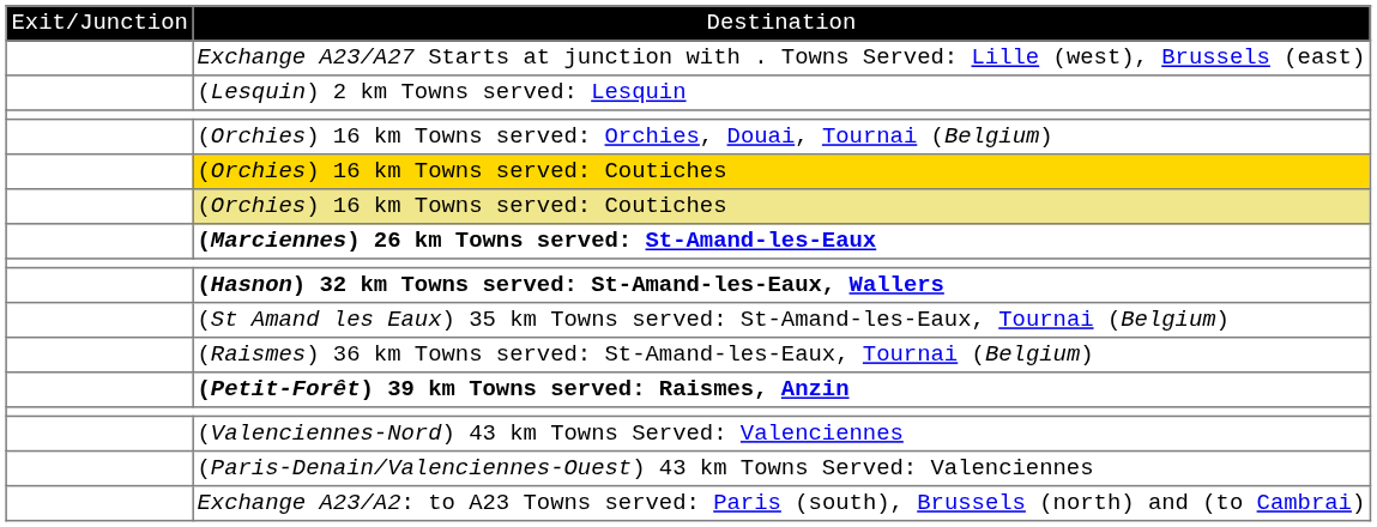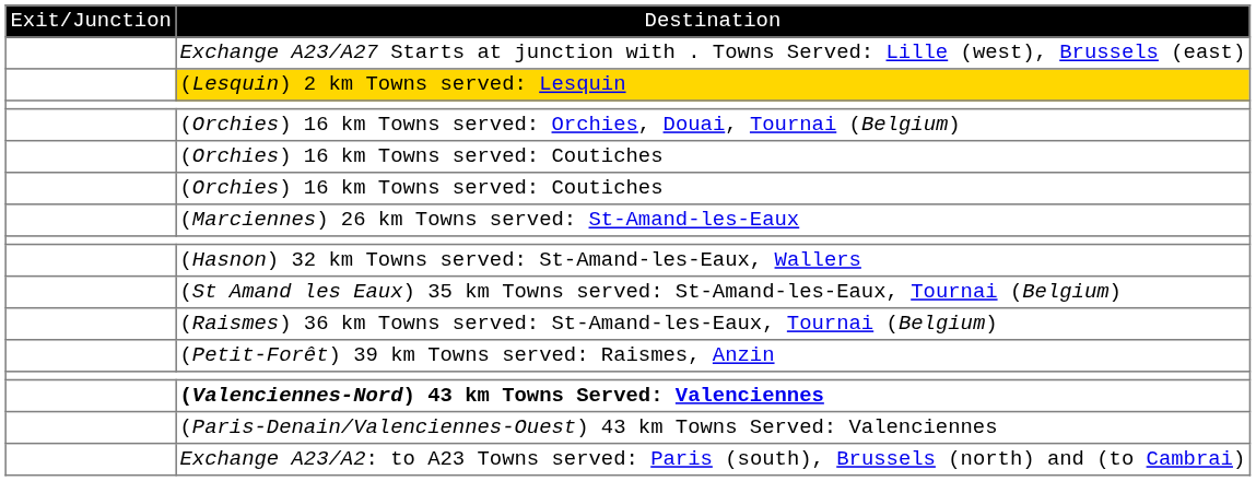row 3 | column 2: no background -> gold background
row 6 | column 2: gold background -> no background
row 7 | column 2: khaki background -> no background
row 8 | column 2: bold -> normal
row 10 | column 2: bold -> normal
row 13 | column 2: bold -> normal
row 15 | column 2: normal -> bold
